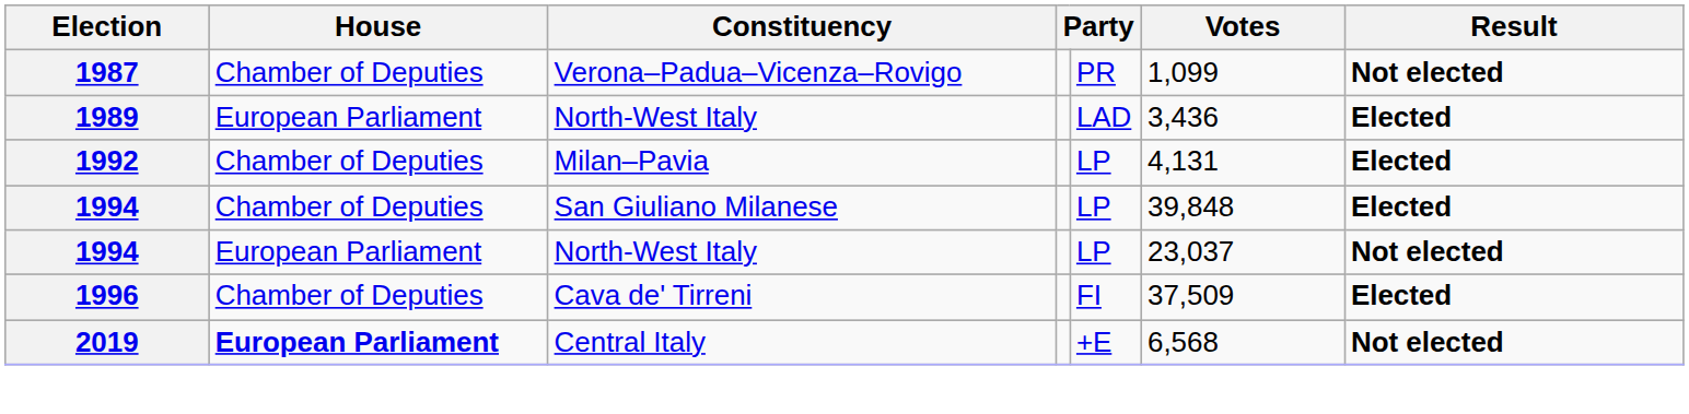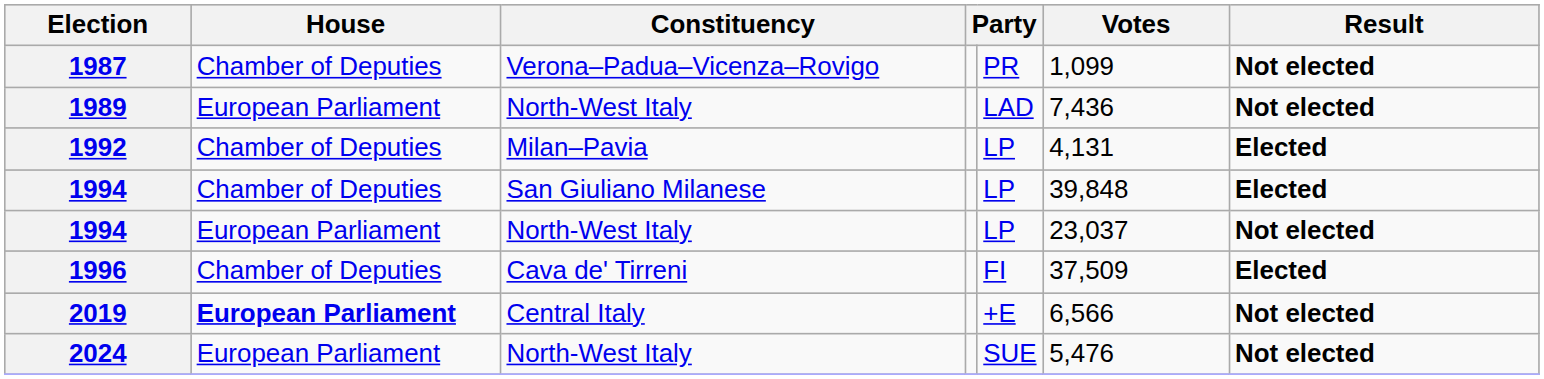1989 | Votes: 3,436 -> 7,436
1989 | Result: Elected -> Not elected
2019 | Votes: 6,568 -> 6,566
+ row: 2024 | European Parliament | North-West Italy | SUE | 5,476 | Not elected
